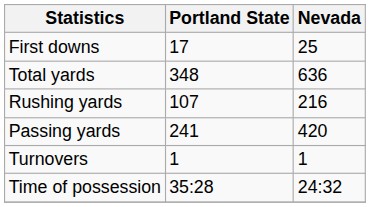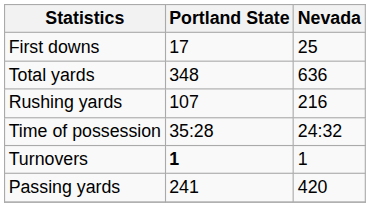rows swapped: Passing yards <-> Time of possession
Turnovers | Portland State: normal -> bold
